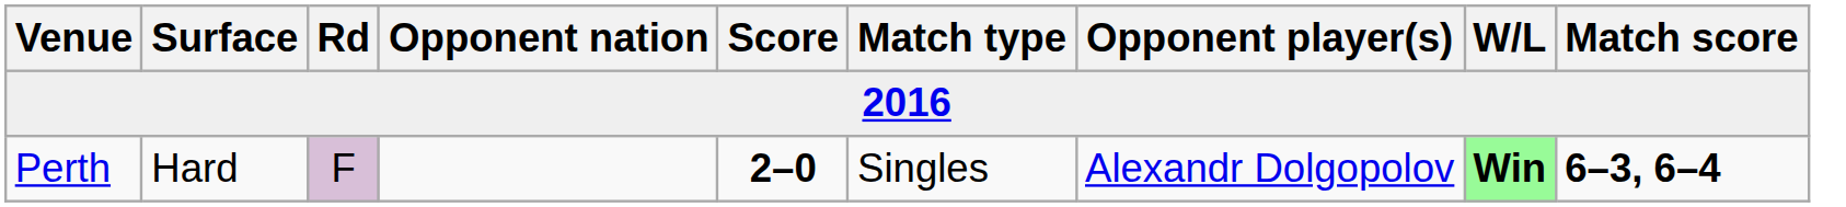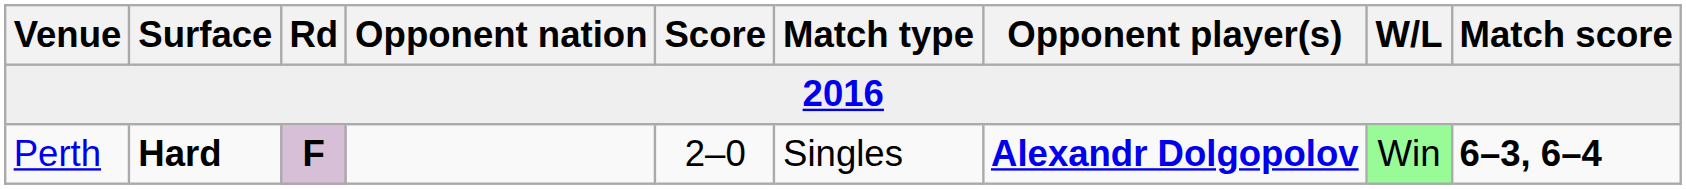Perth | Surface: normal -> bold
Perth | Rd: normal -> bold
Perth | Score: bold -> normal
Perth | Opponent player(s): normal -> bold
Perth | W/L: bold -> normal
